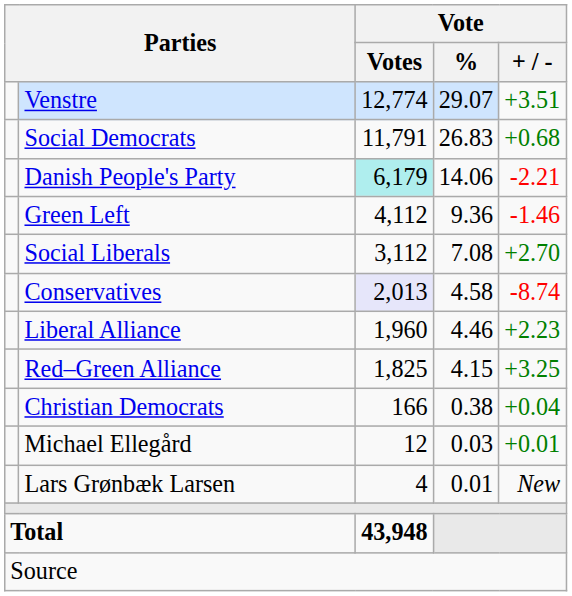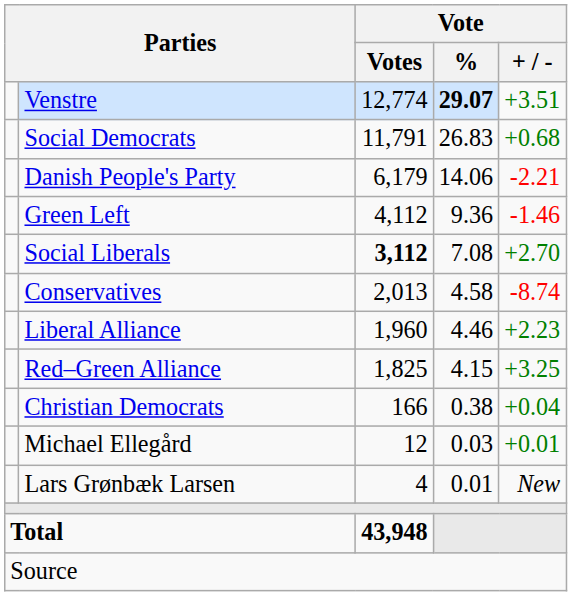Venstre | Vote / %: normal -> bold
Danish People's Party | Vote / Votes: paleturquoise background -> no background
Social Liberals | Vote / Votes: normal -> bold
Conservatives | Vote / Votes: lavender background -> no background
